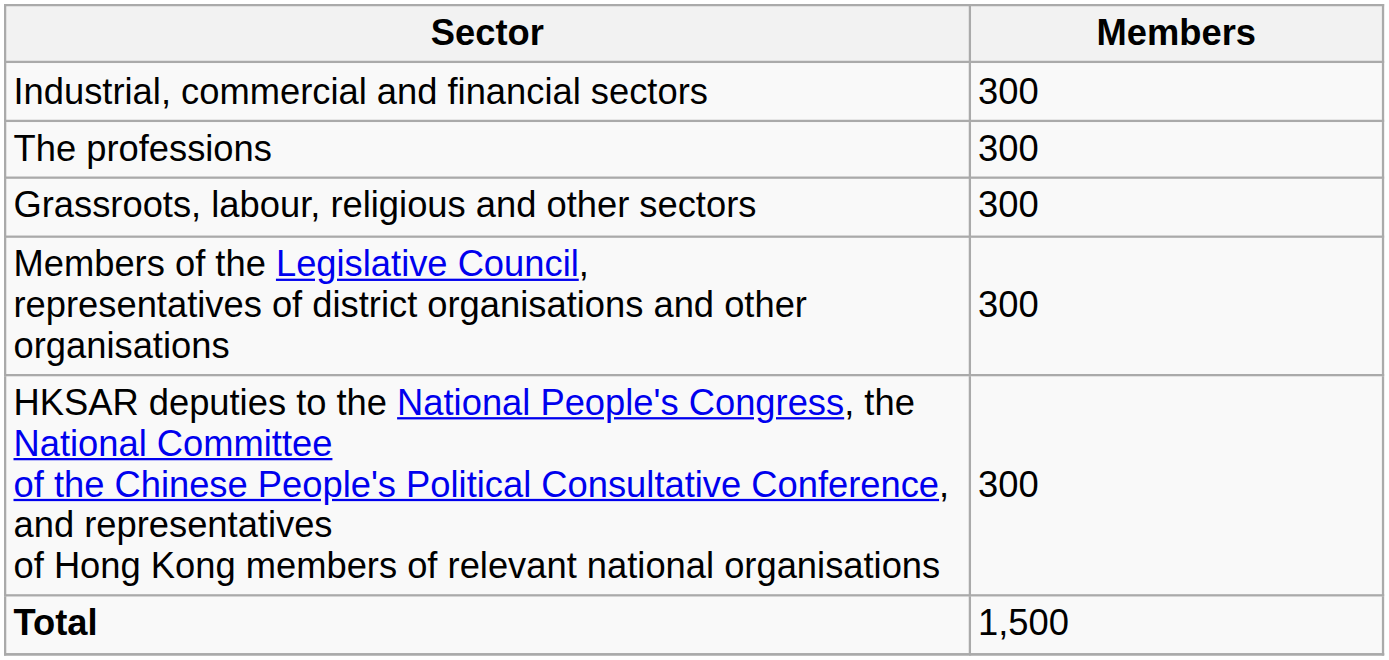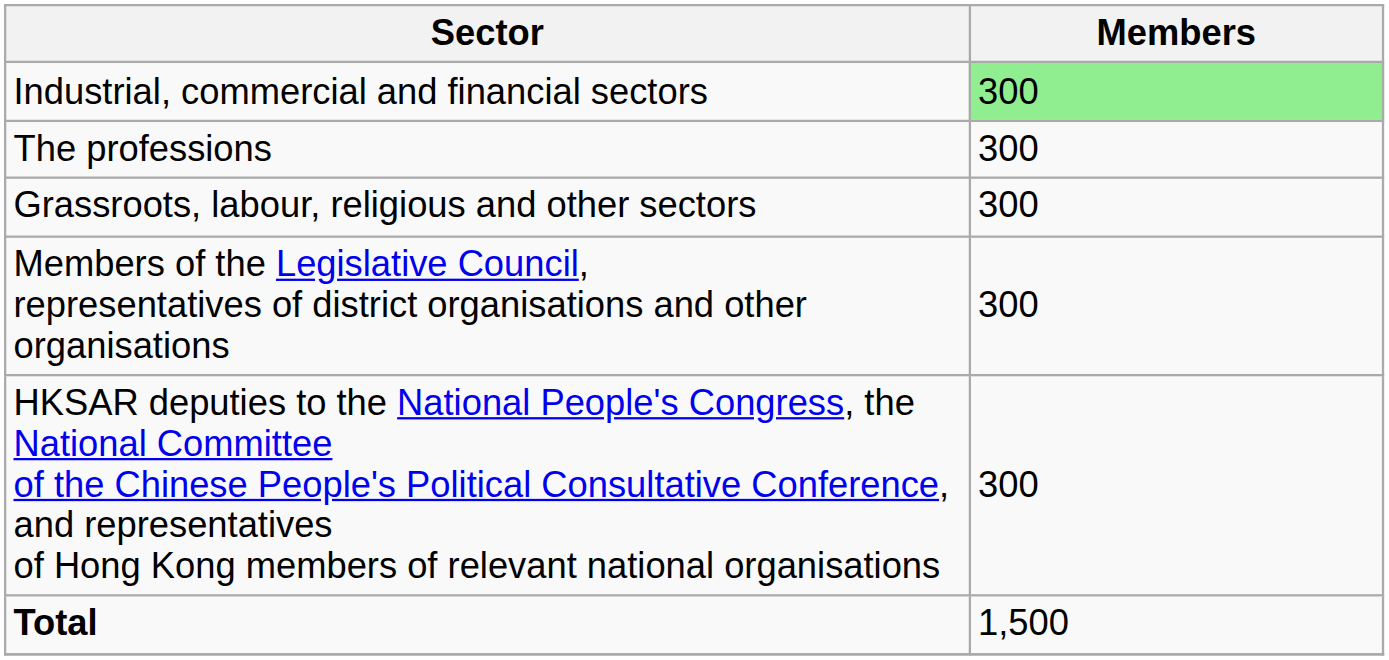Industrial, commercial and financial sectors | Members: no background -> lightgreen background
